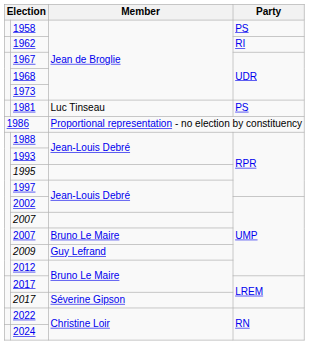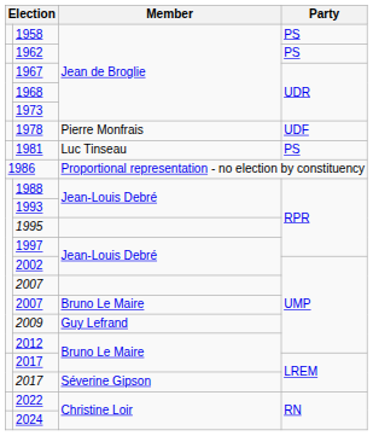1962 | Party: RI -> PS
+ row: 1978 | Pierre Monfrais | UDF
